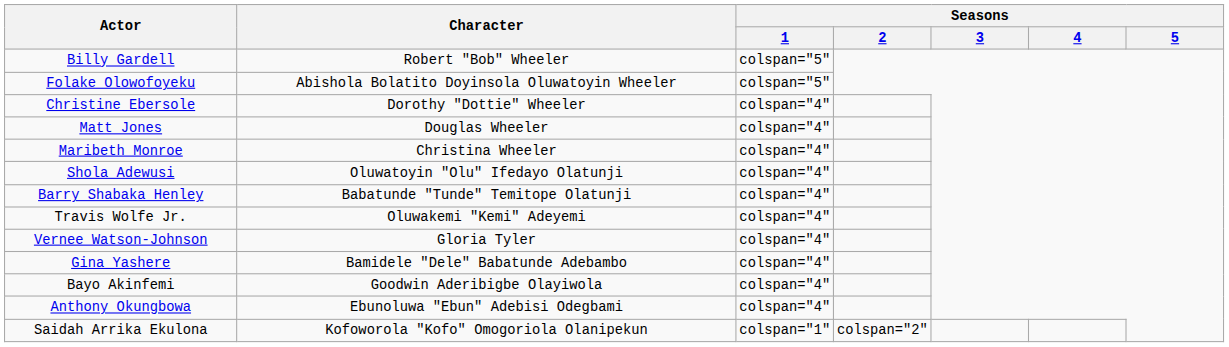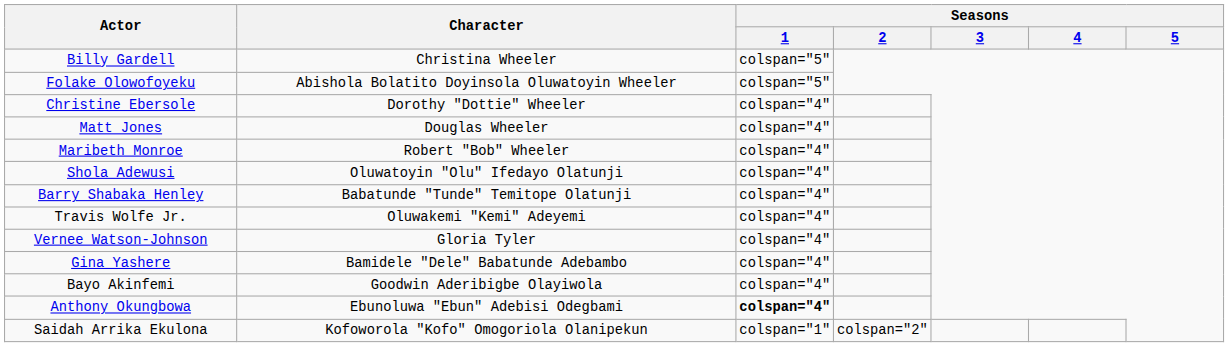Billy Gardell | Character: Robert "Bob" Wheeler -> Christina Wheeler
Maribeth Monroe | Character: Christina Wheeler -> Robert "Bob" Wheeler
Anthony Okungbowa | Seasons / 1: normal -> bold
